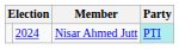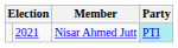Nisar Ahmed Jutt | column 2: 2024 -> 2021
